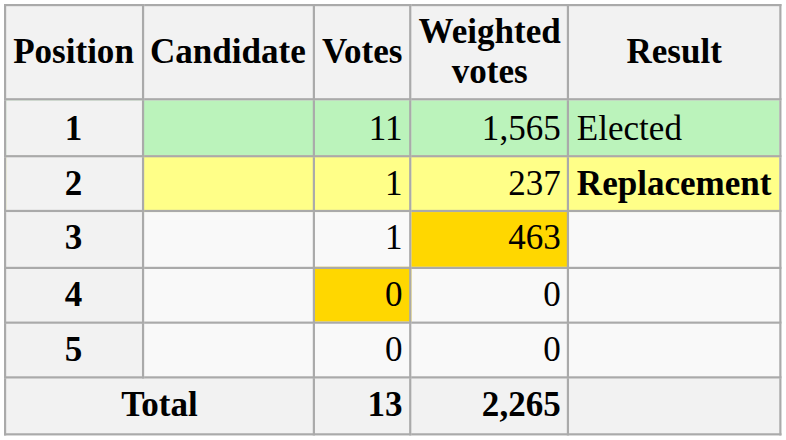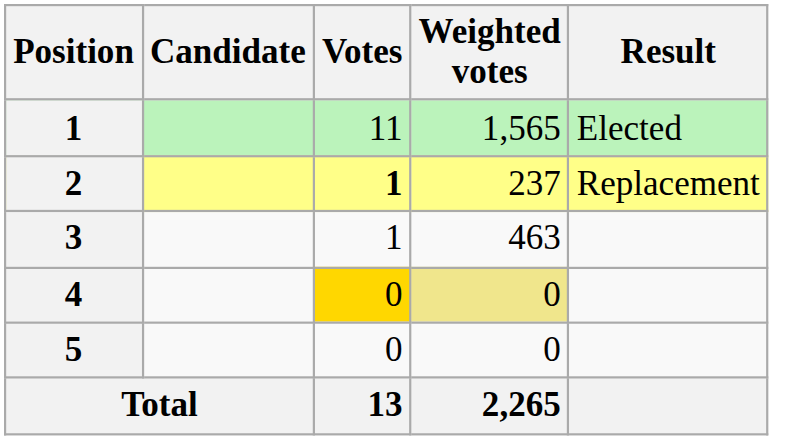2 | Votes: normal -> bold
2 | Result: bold -> normal
3 | Weighted votes: gold background -> no background
4 | Weighted votes: no background -> khaki background
